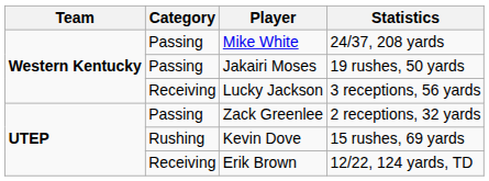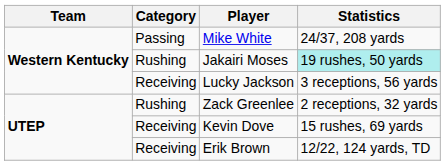Jakairi Moses | Category: Passing -> Rushing
Jakairi Moses | Statistics: no background -> paleturquoise background
Zack Greenlee | Category: Passing -> Rushing
Kevin Dove | Category: Rushing -> Receiving
